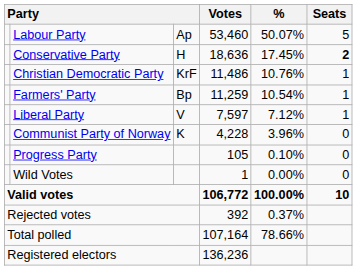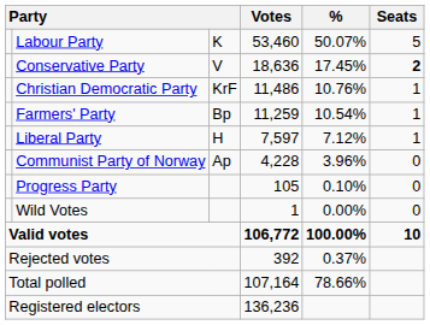Labour Party | column 3: Ap -> K
Conservative Party | column 3: H -> V
Liberal Party | column 3: V -> H
Communist Party of Norway | column 3: K -> Ap
